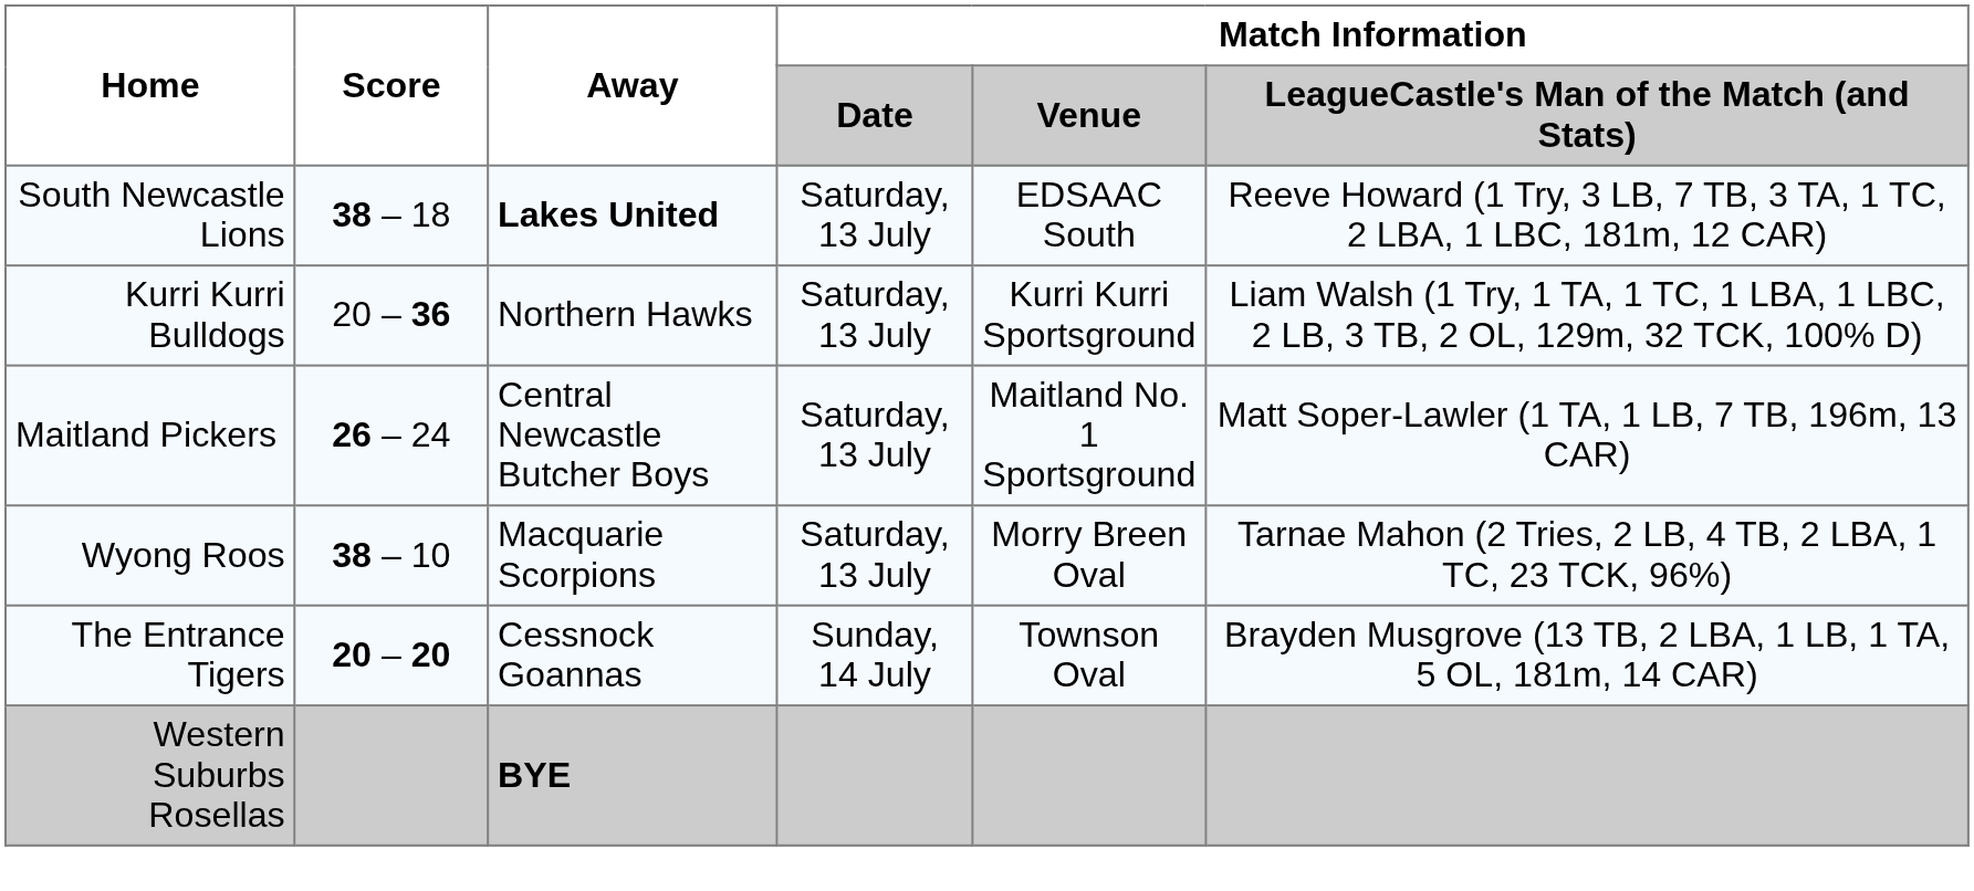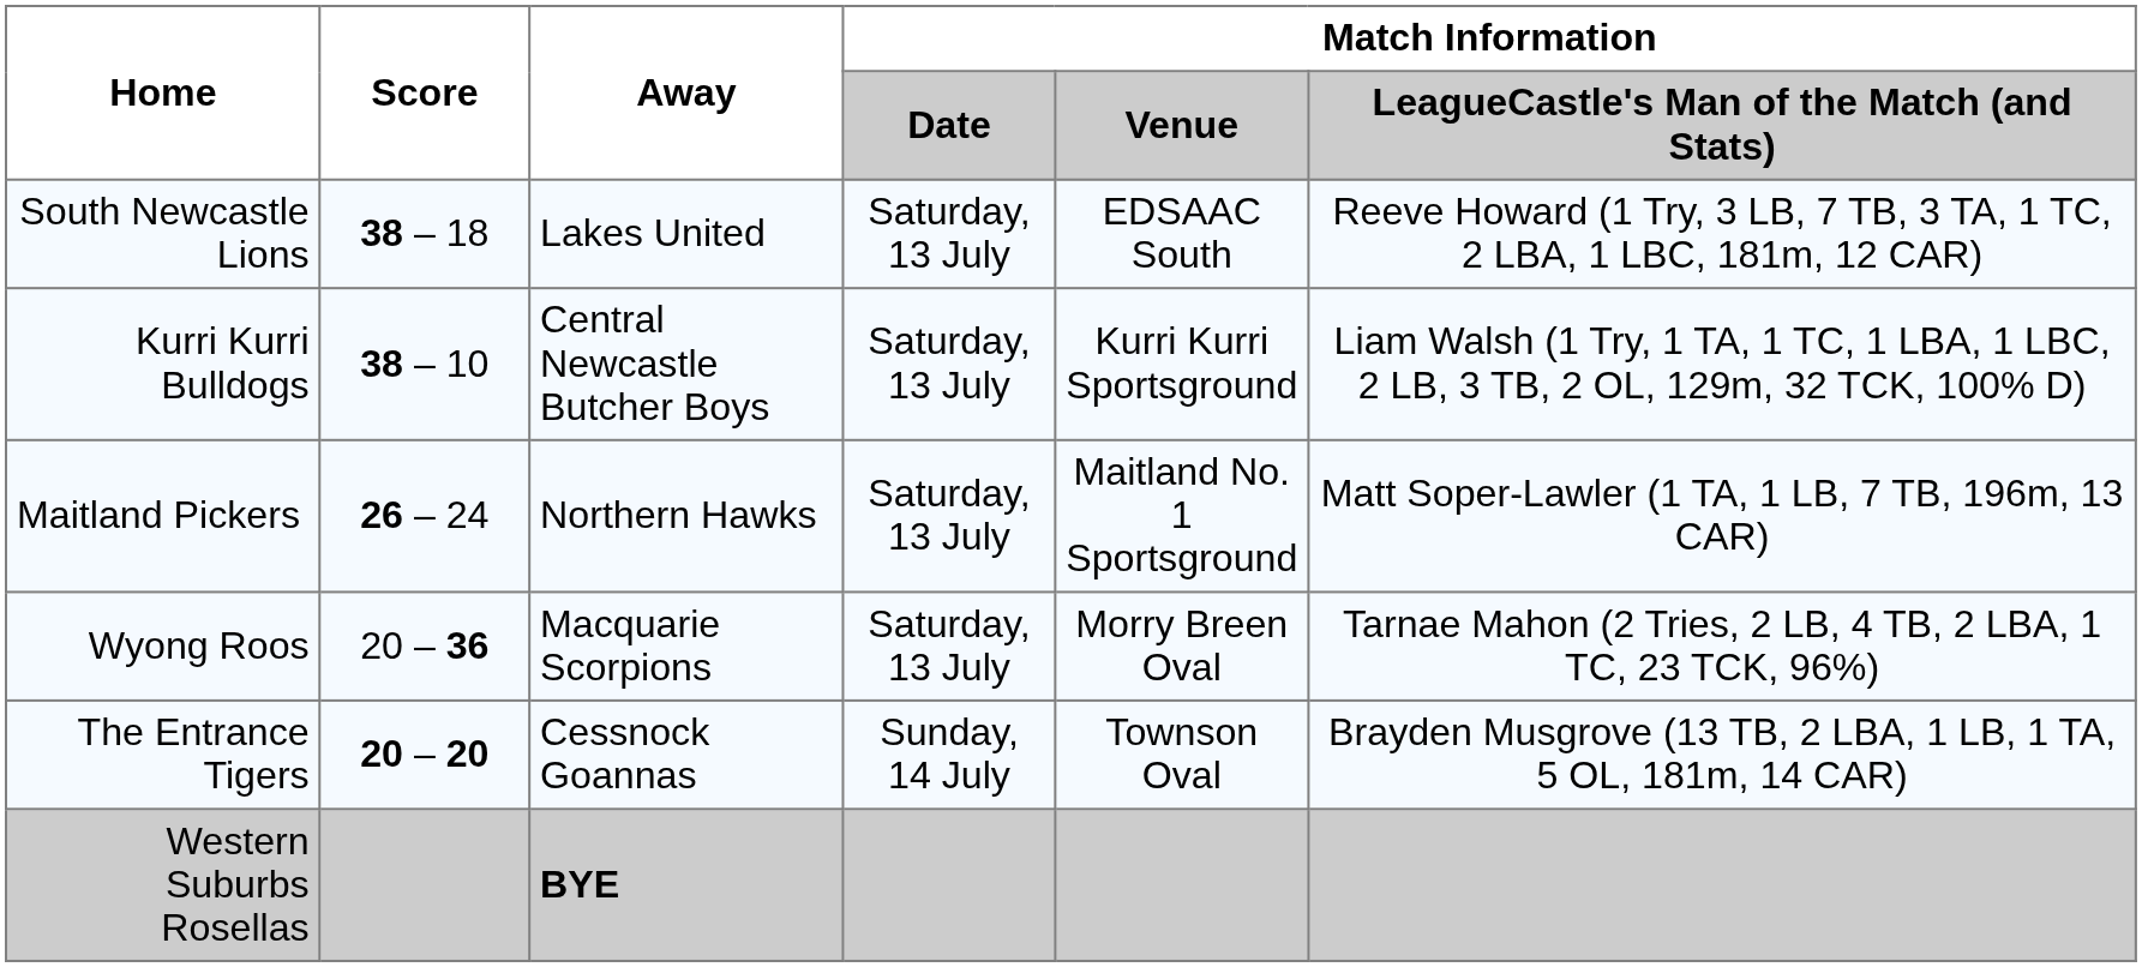South Newcastle Lions | Away: bold -> normal
Kurri Kurri Bulldogs | Score: 20 – 36 -> 38 – 10
Kurri Kurri Bulldogs | Away: Northern Hawks -> Central Newcastle Butcher Boys
Maitland Pickers | Away: Central Newcastle Butcher Boys -> Northern Hawks
Wyong Roos | Score: 38 – 10 -> 20 – 36
